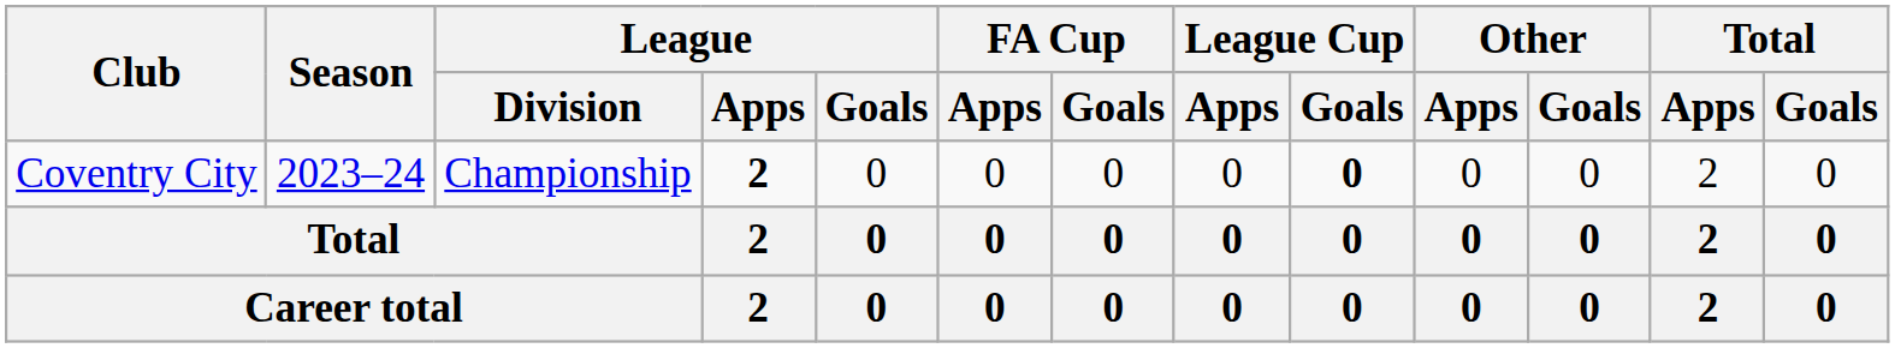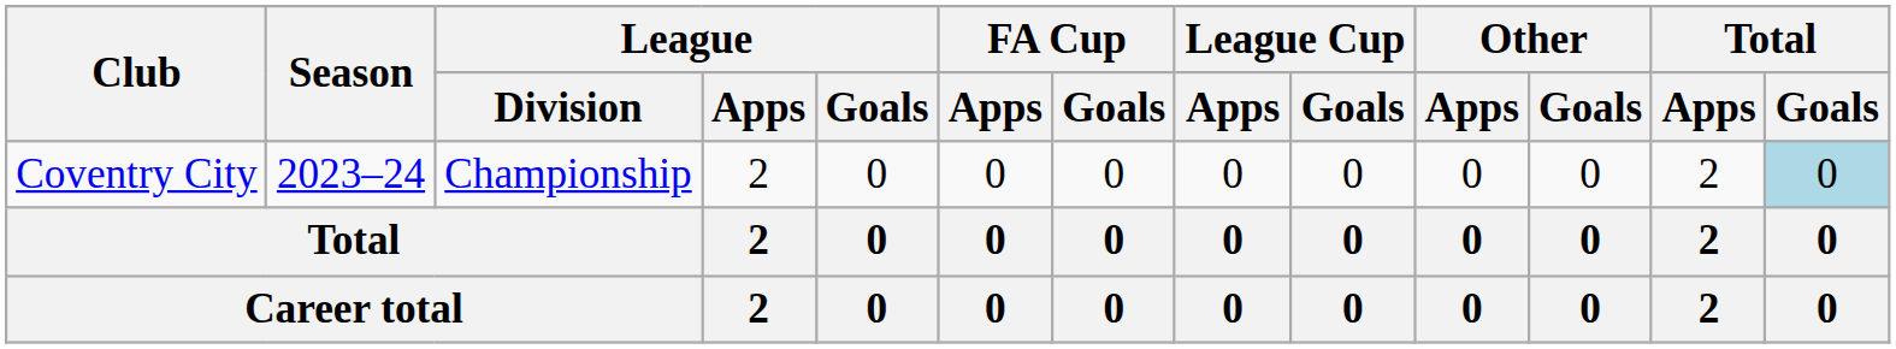Coventry City | League / Apps: bold -> normal
Coventry City | League Cup / Goals: bold -> normal
Coventry City | Total / Goals: no background -> lightblue background
